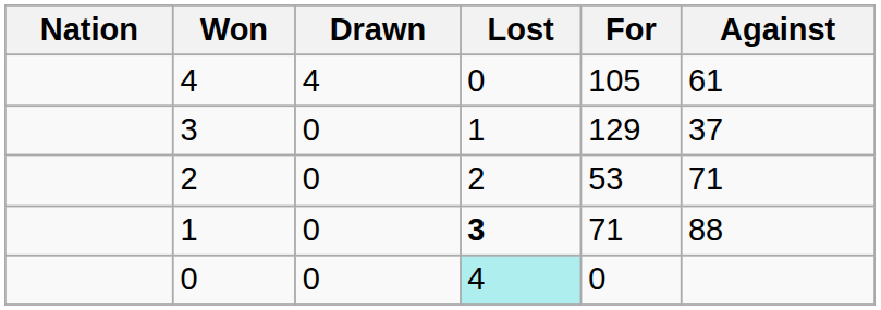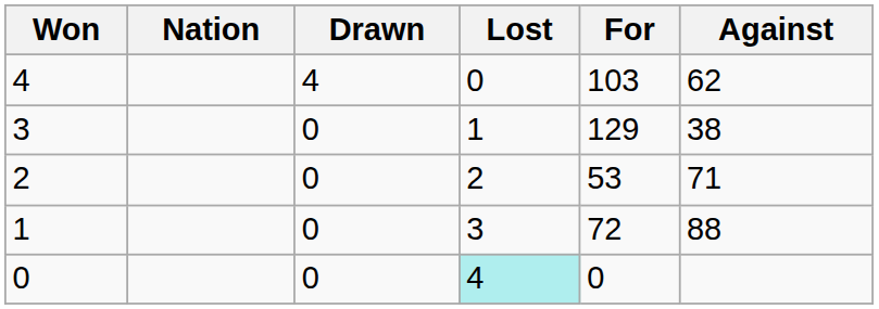columns swapped: Nation <-> Won
row 2 | For: 105 -> 103
row 2 | Against: 61 -> 62
row 3 | Against: 37 -> 38
row 5 | Lost: bold -> normal
row 5 | For: 71 -> 72
